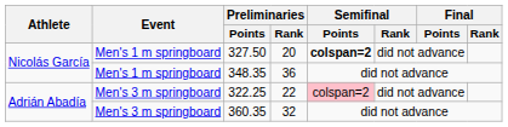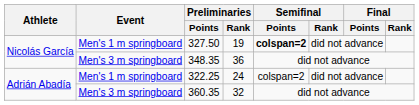327.50 | Preliminaries / Rank: 20 -> 19
348.35 | Event: Men's 1 m springboard -> Men's 3 m springboard
322.25 | Event: Men's 3 m springboard -> Men's 1 m springboard
322.25 | Preliminaries / Rank: 22 -> 24
322.25 | Semifinal / Points: pink background -> no background
